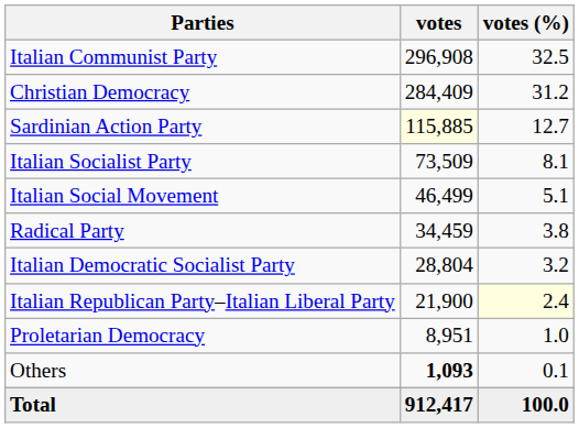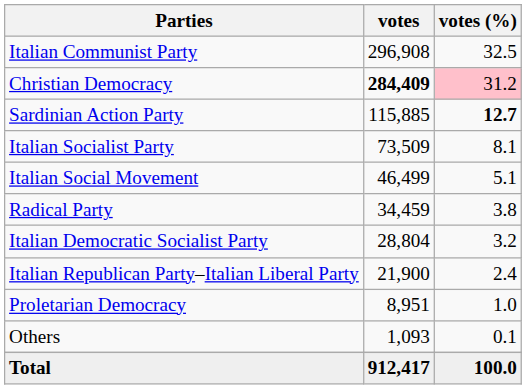Christian Democracy | votes: normal -> bold
Christian Democracy | votes (%): no background -> pink background
Sardinian Action Party | votes: lightyellow background -> no background
Sardinian Action Party | votes (%): normal -> bold
Italian Republican Party–Italian Liberal Party | votes (%): lightyellow background -> no background
Others | votes: bold -> normal
